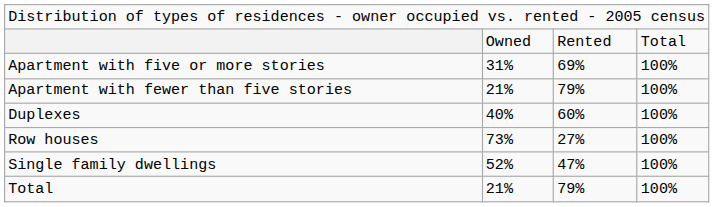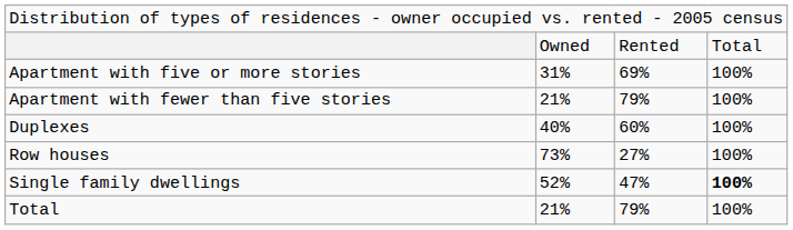Single family dwellings | column 4: normal -> bold
